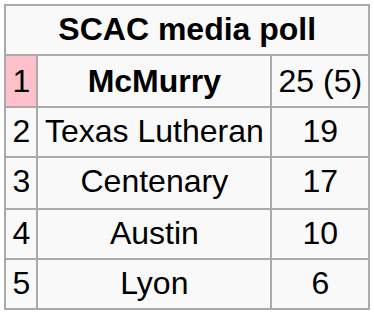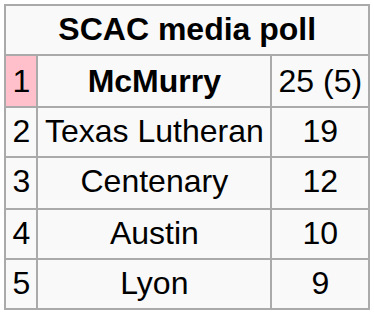Centenary | column 3: 17 -> 12
Lyon | column 3: 6 -> 9
